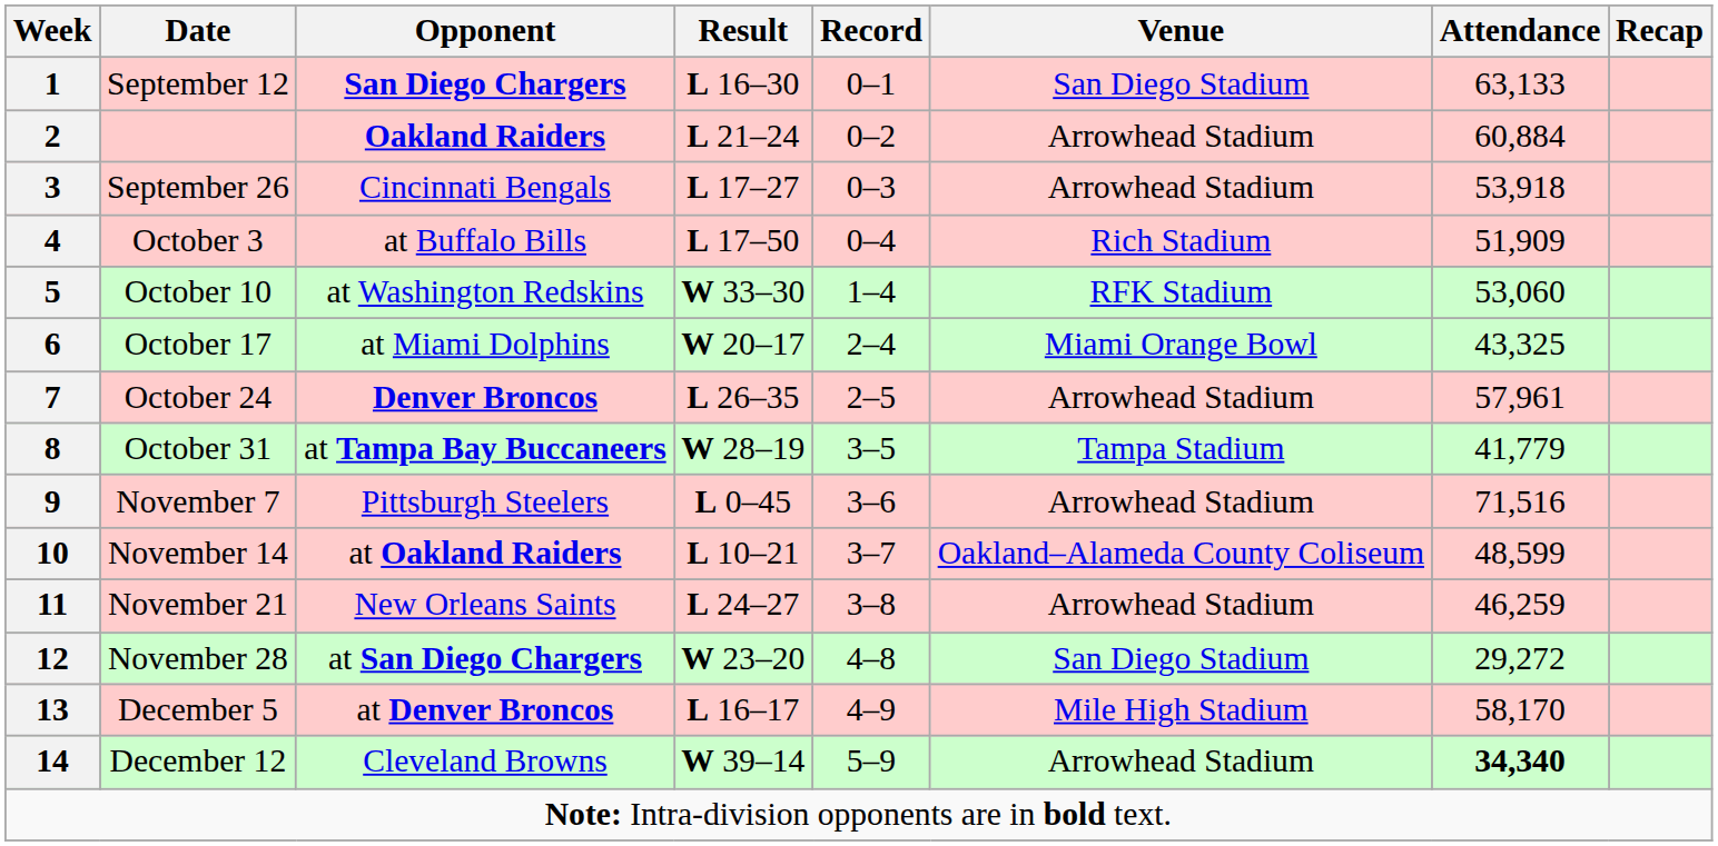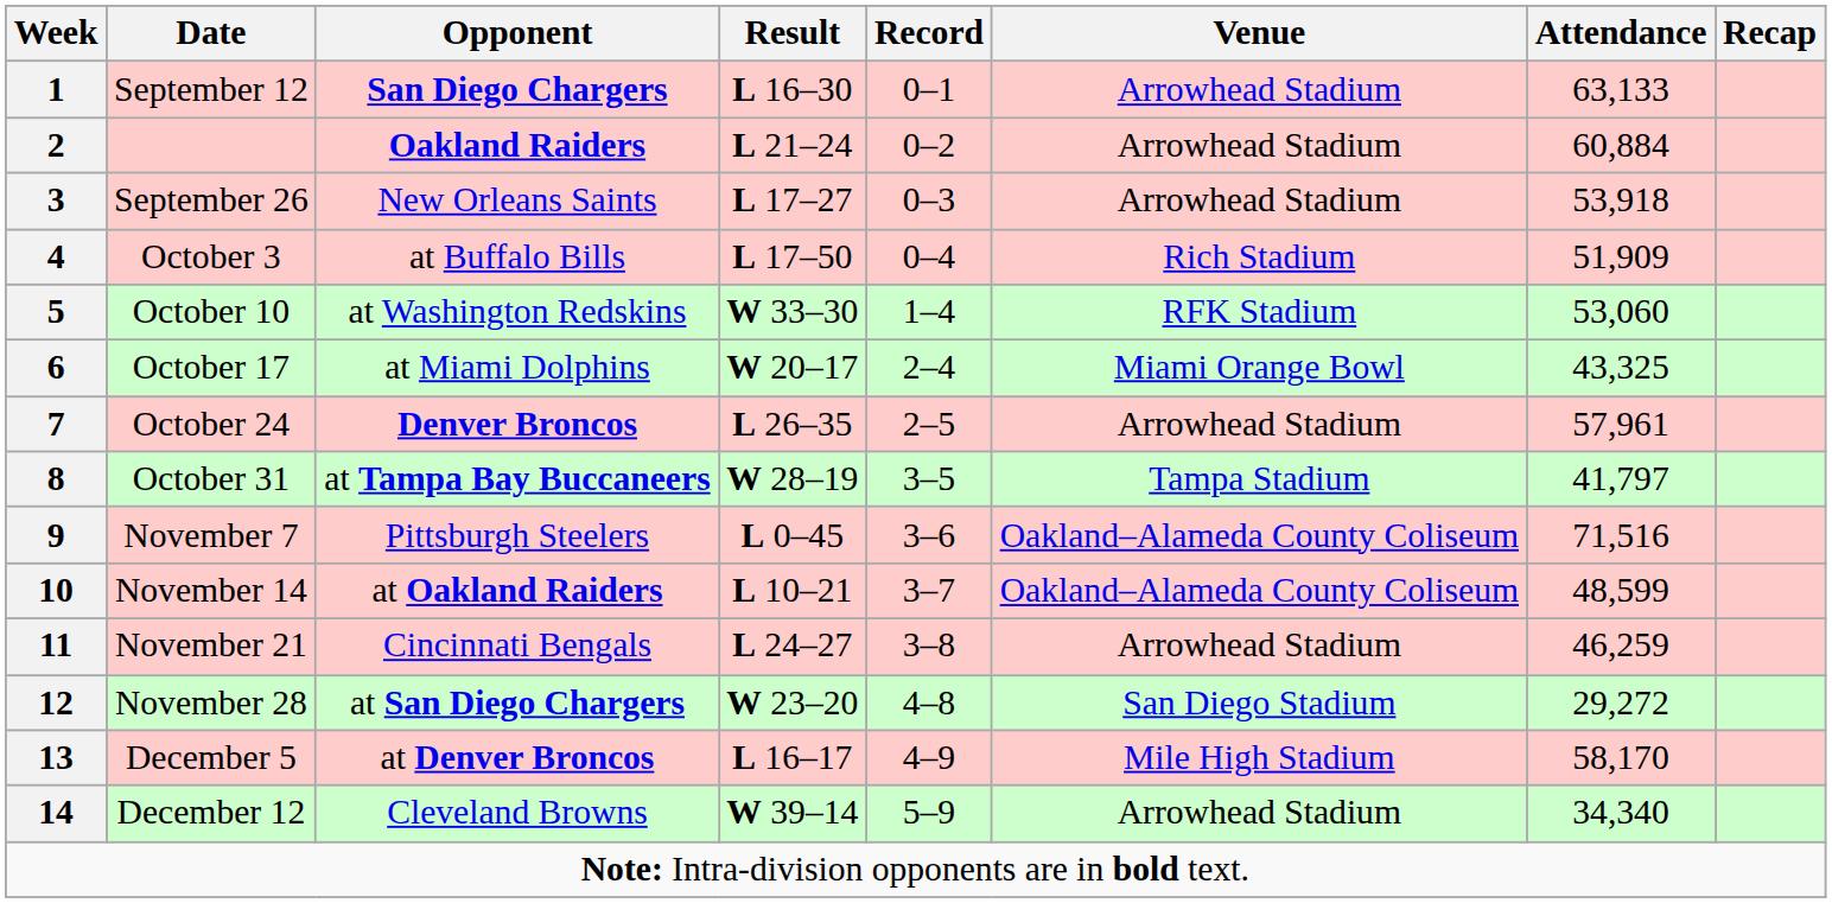1 | Venue: San Diego Stadium -> Arrowhead Stadium
3 | Opponent: Cincinnati Bengals -> New Orleans Saints
8 | Attendance: 41,779 -> 41,797
9 | Venue: Arrowhead Stadium -> Oakland–Alameda County Coliseum
11 | Opponent: New Orleans Saints -> Cincinnati Bengals
14 | Attendance: bold -> normal
